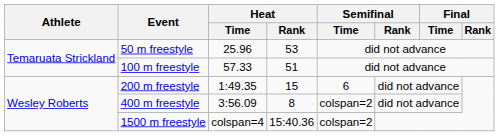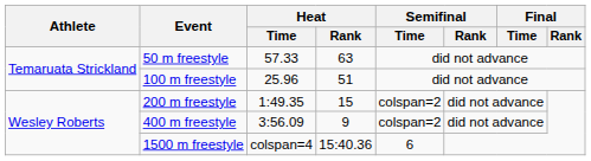50 m freestyle | Heat / Time: 25.96 -> 57.33
50 m freestyle | Heat / Rank: 53 -> 63
100 m freestyle | Heat / Time: 57.33 -> 25.96
200 m freestyle | Semifinal / Time: 6 -> colspan=2
400 m freestyle | Heat / Rank: 8 -> 9
1500 m freestyle | Semifinal / Time: colspan=2 -> 6
